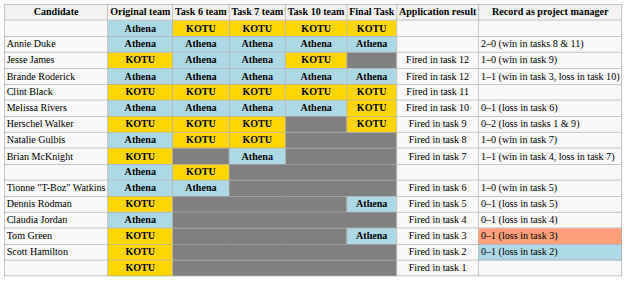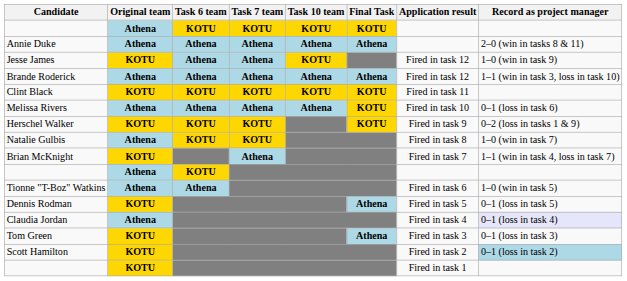Claudia Jordan | Record as project manager: no background -> lavender background
Tom Green | Record as project manager: lightsalmon background -> no background
